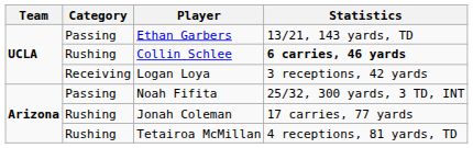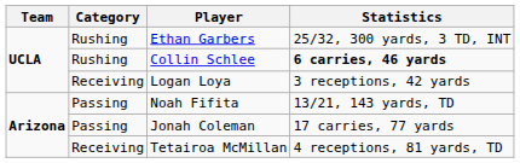Ethan Garbers | Category: Passing -> Rushing
Ethan Garbers | Statistics: 13/21, 143 yards, TD -> 25/32, 300 yards, 3 TD, INT
Noah Fifita | Statistics: 25/32, 300 yards, 3 TD, INT -> 13/21, 143 yards, TD
Jonah Coleman | Category: Rushing -> Passing
Tetairoa McMillan | Category: Rushing -> Receiving
